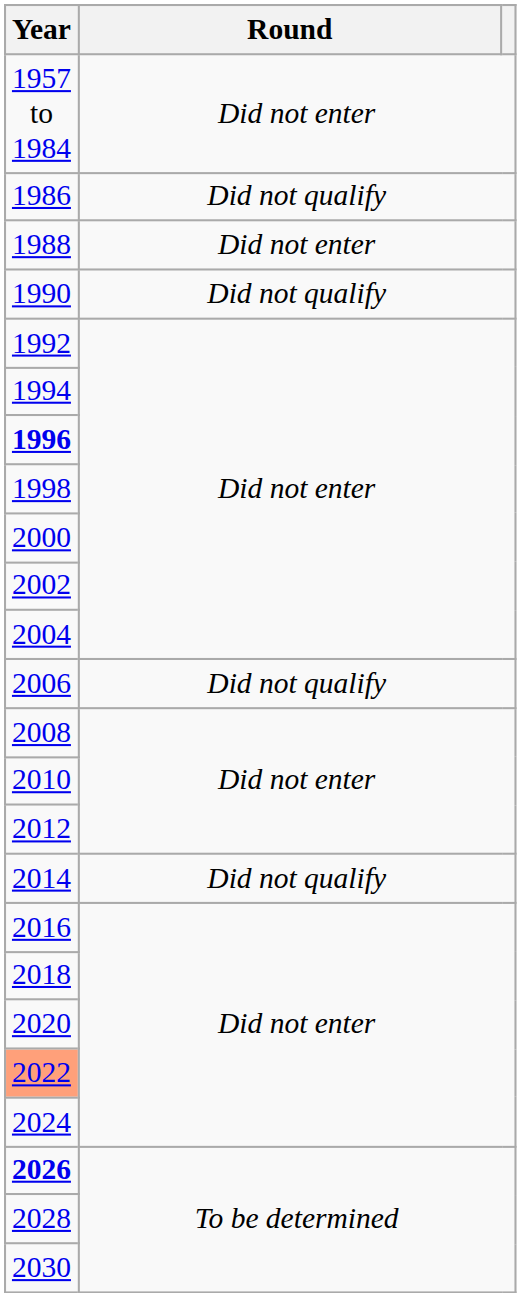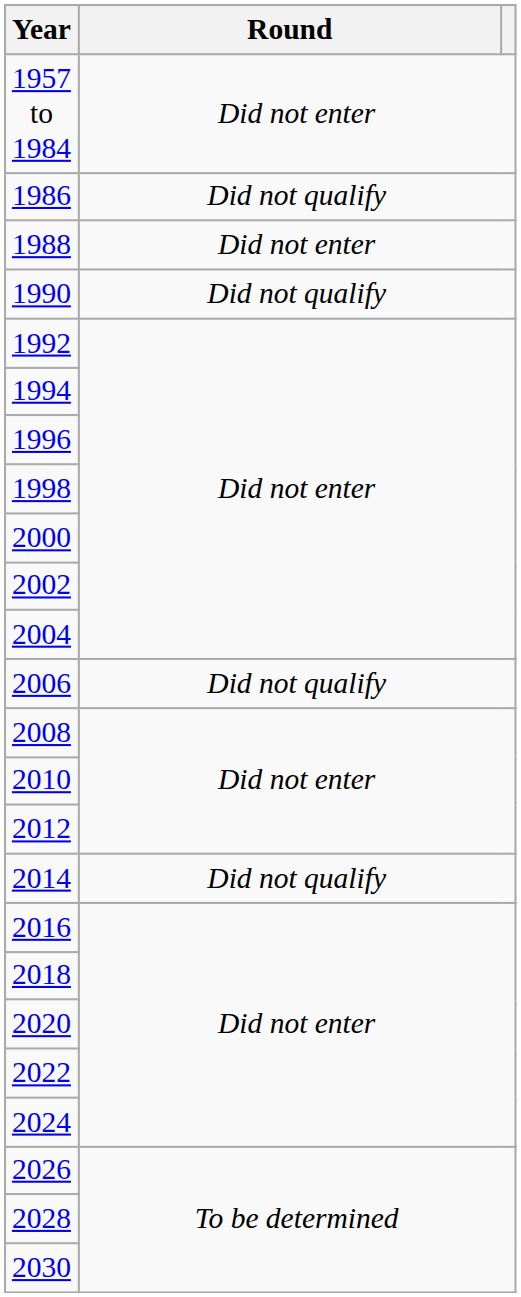1996 | Year: bold -> normal
2022 | Year: lightsalmon background -> no background
2026 | Year: bold -> normal
